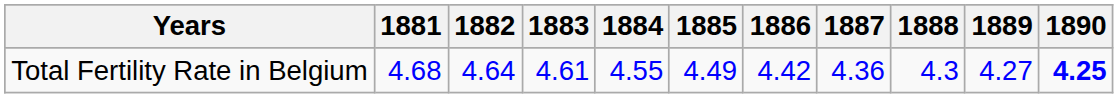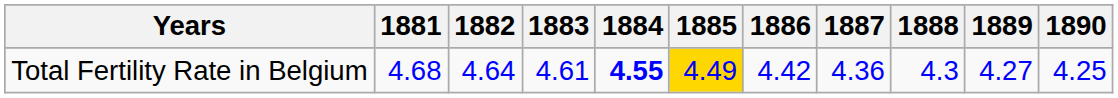row 2 | 1884: normal -> bold
row 2 | 1885: no background -> gold background
row 2 | 1890: bold -> normal
